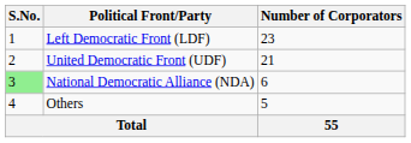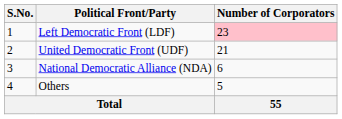Left Democratic Front (LDF) | Number of Corporators: no background -> pink background
National Democratic Alliance (NDA) | S.No.: lightgreen background -> no background
